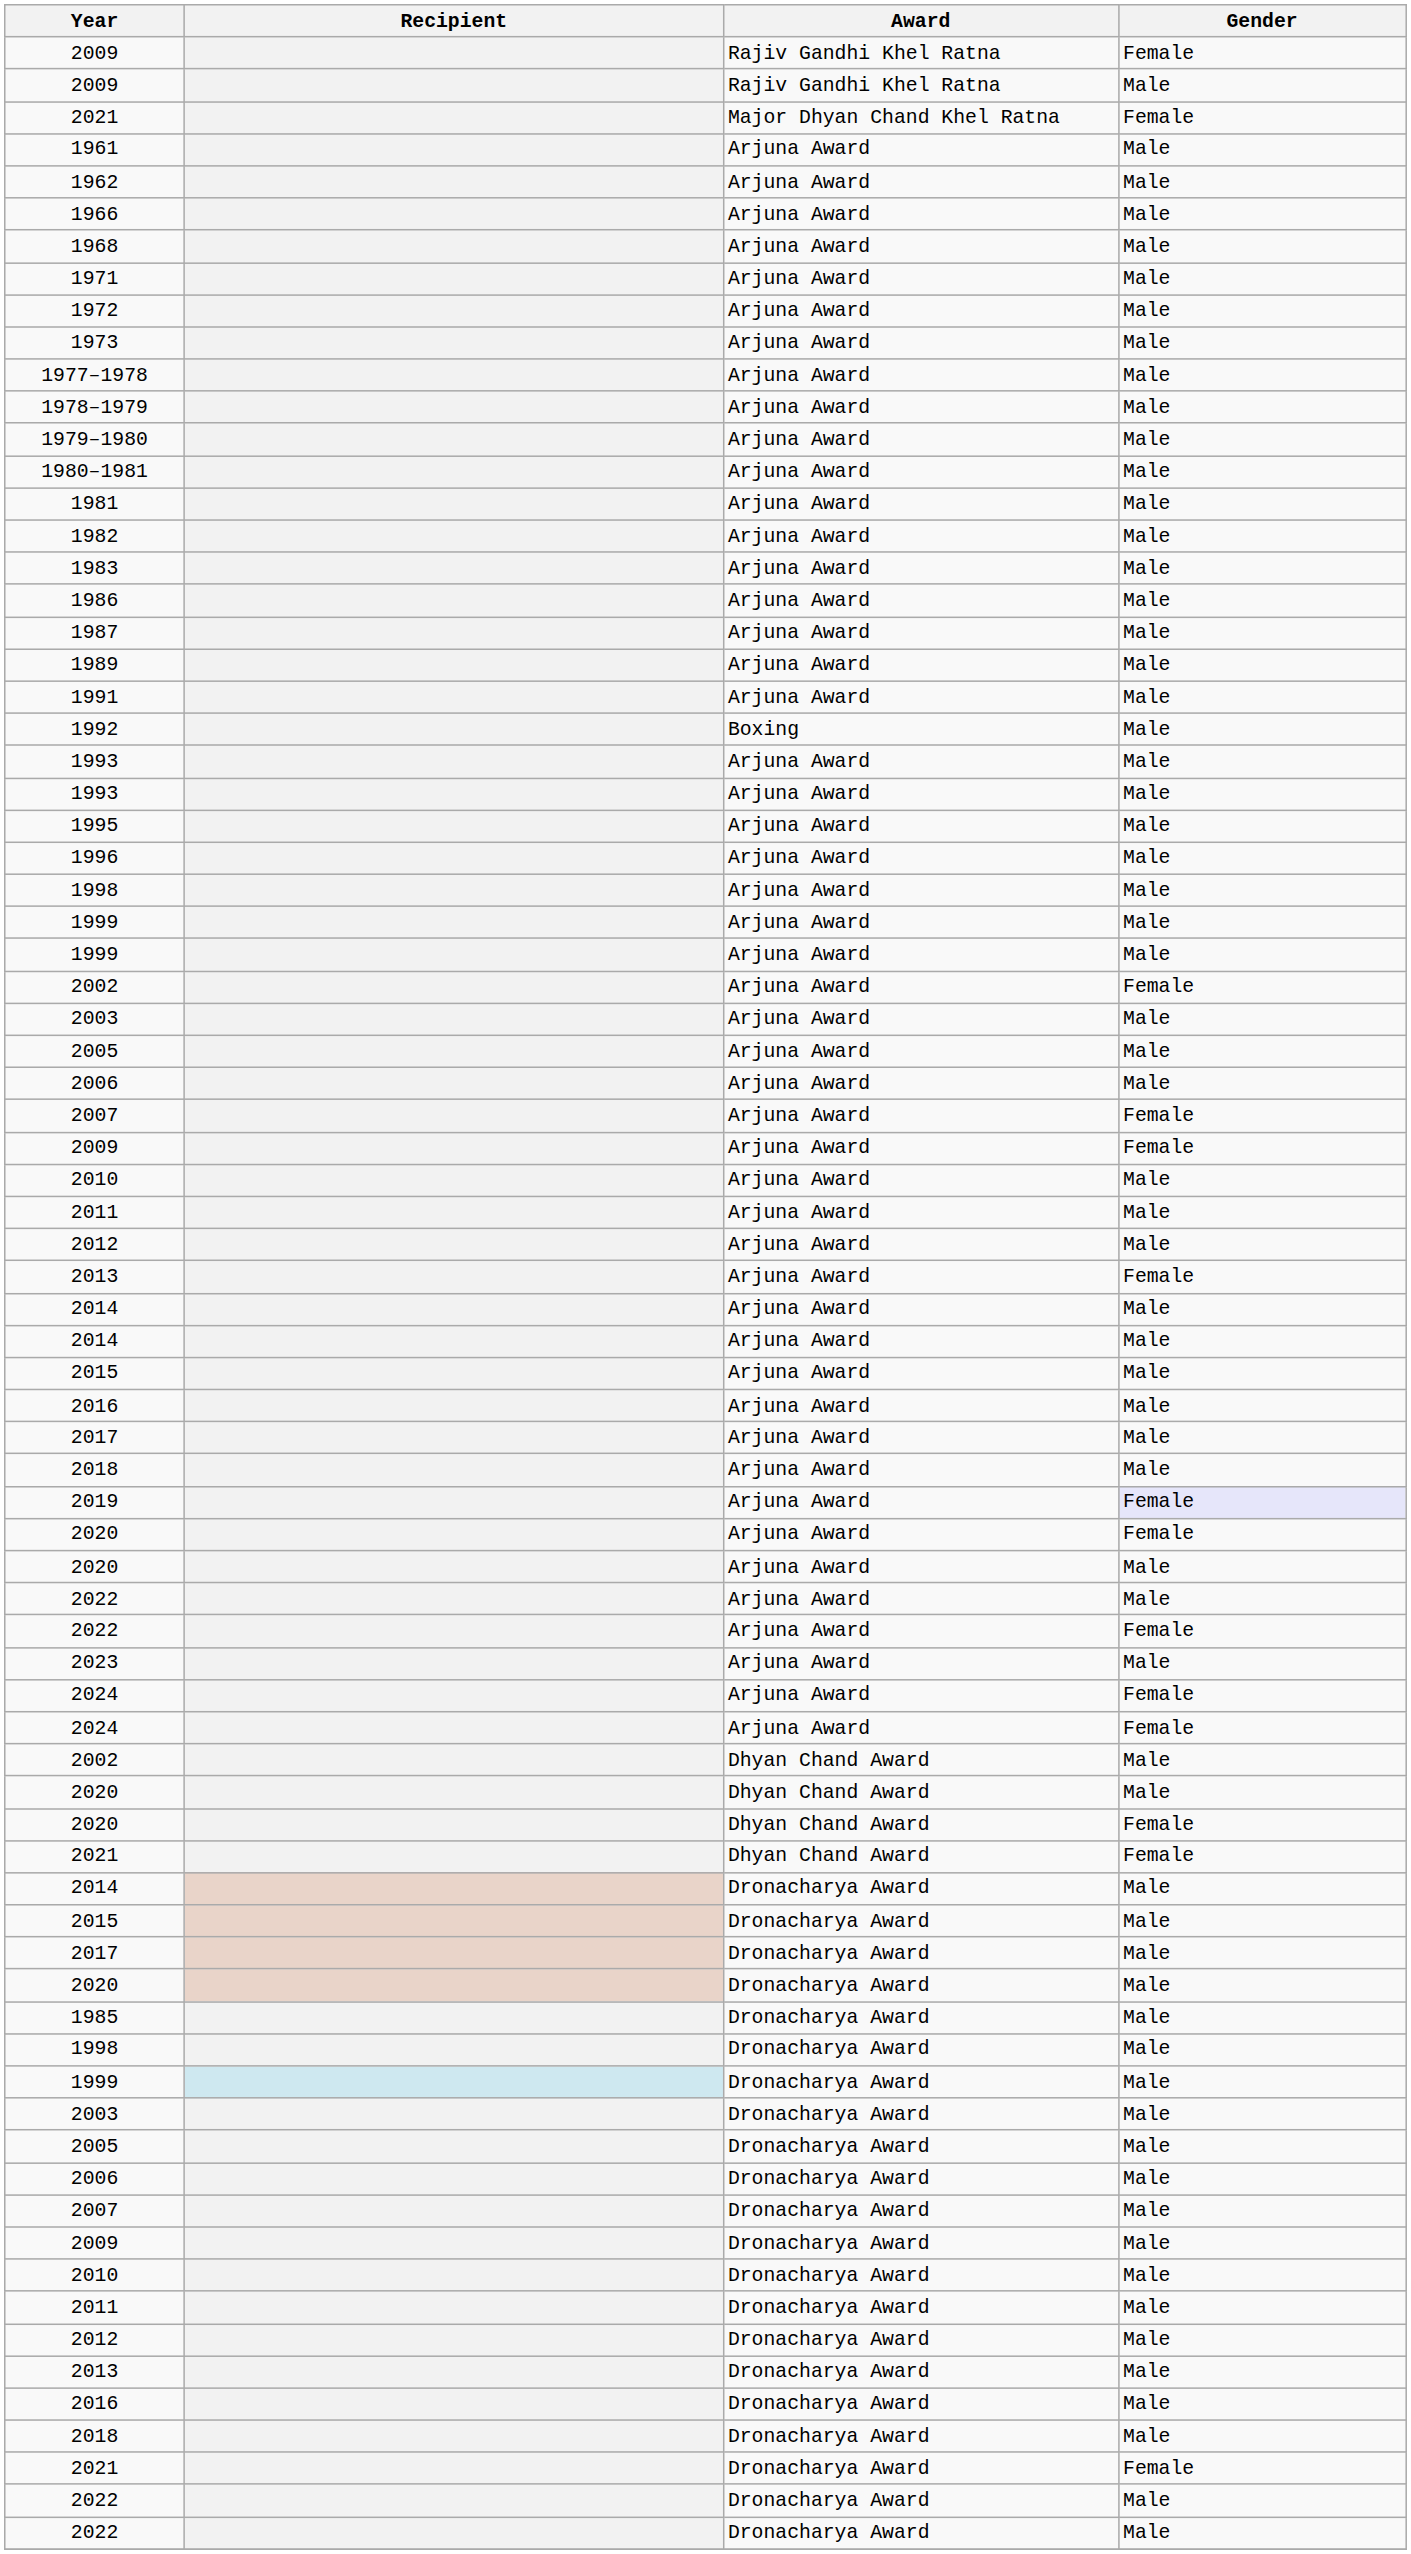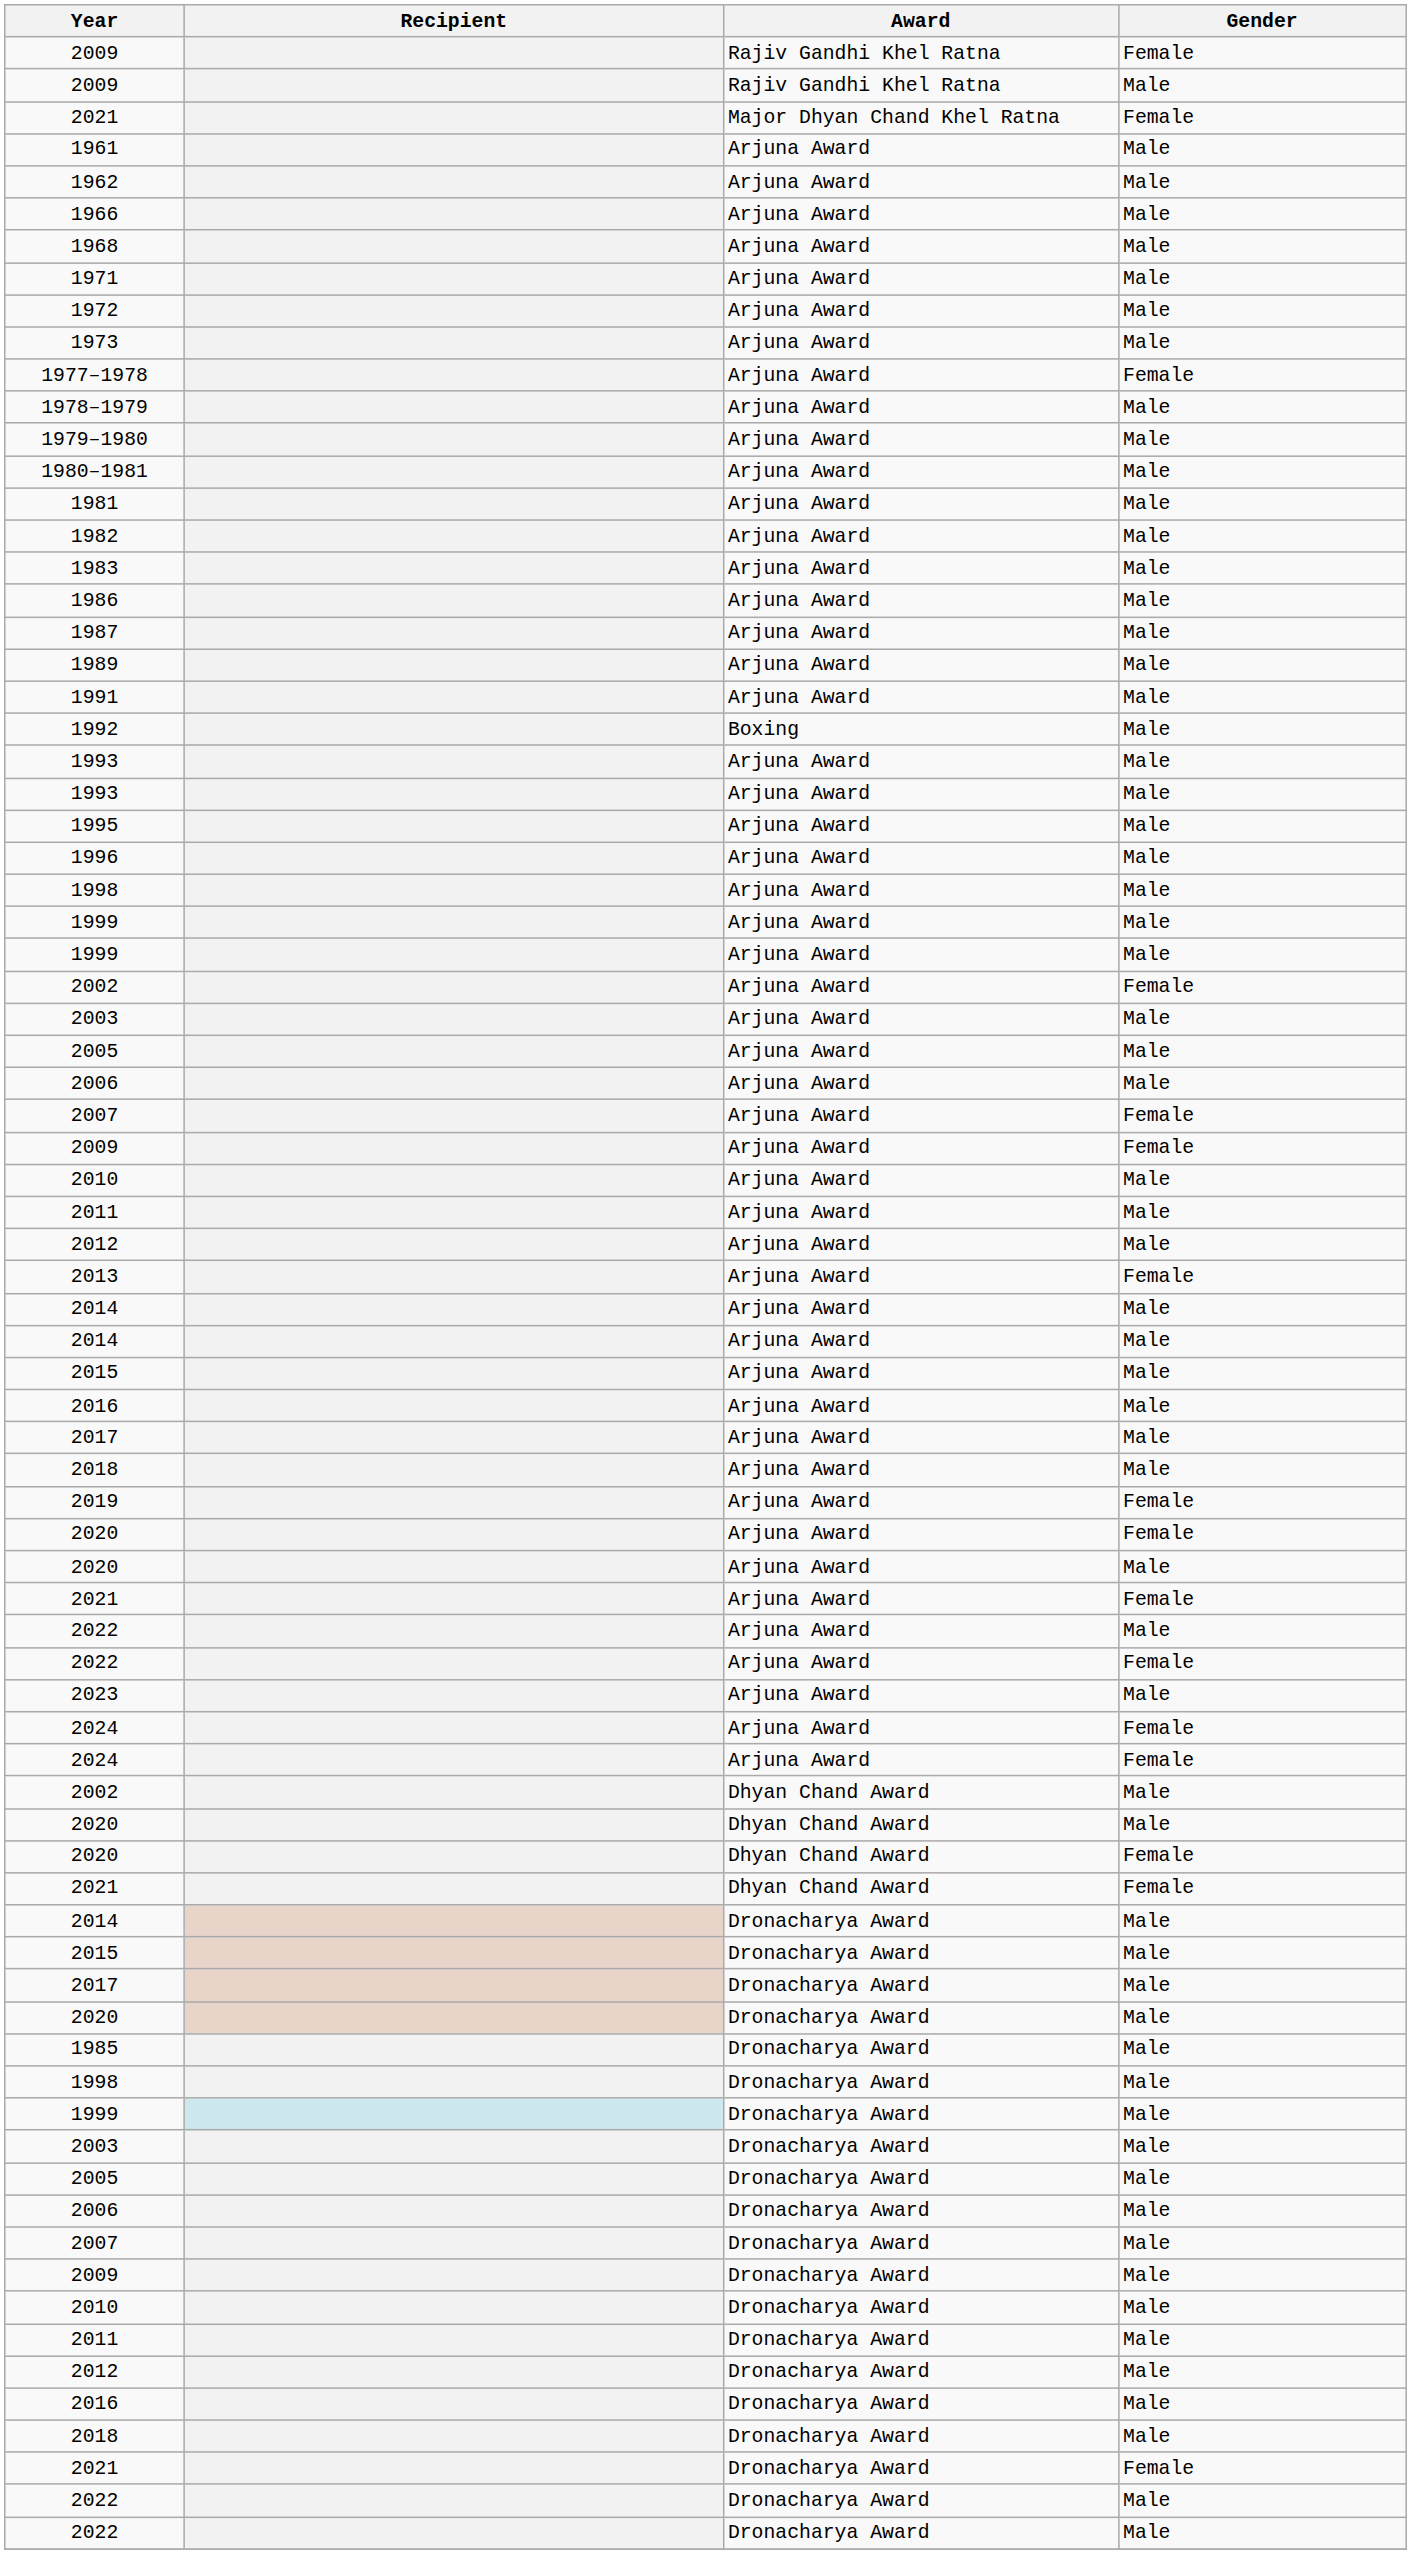1977–1978 | Gender: Male -> Female
2019 | Gender: lavender background -> no background
+ row: 2021 | Arjuna Award | Female
- row: 2013 | Dronacharya Award | Male
